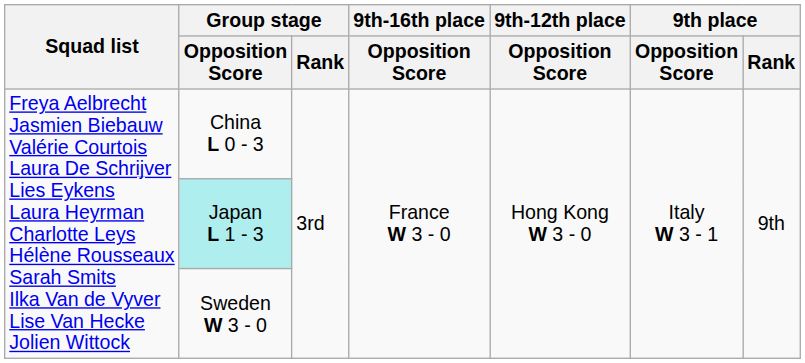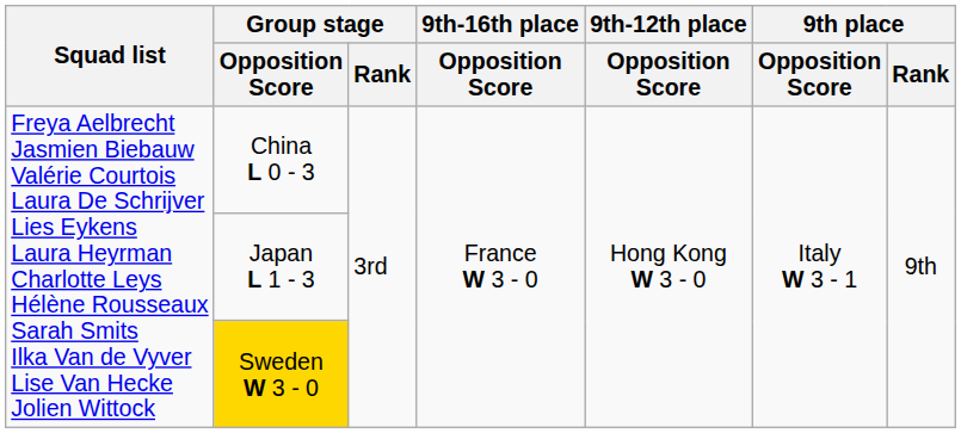Japan L 1 - 3 | Group stage / Opposition Score: paleturquoise background -> no background
Sweden W 3 - 0 | Group stage / Opposition Score: no background -> gold background
